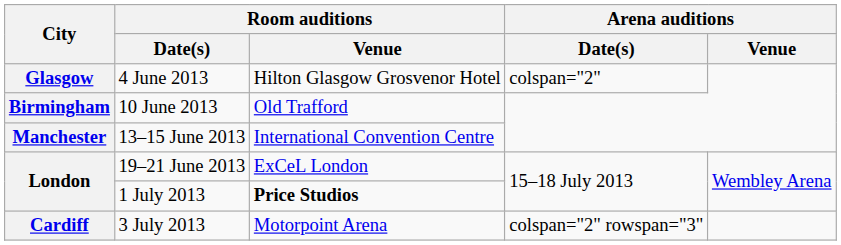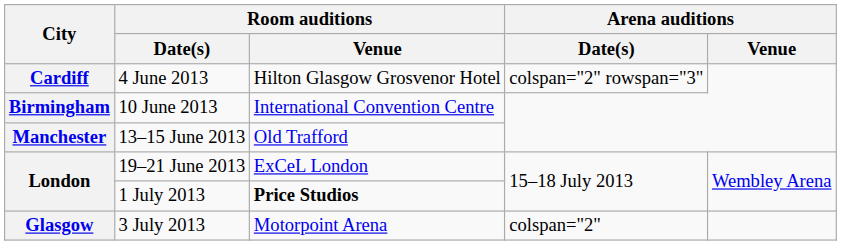4 June 2013 | City: Glasgow -> Cardiff
4 June 2013 | Arena auditions / Date(s): colspan="2" -> colspan="2" rowspan="3"
10 June 2013 | Room auditions / Venue: Old Trafford -> International Convention Centre
13–15 June 2013 | Room auditions / Venue: International Convention Centre -> Old Trafford
3 July 2013 | City: Cardiff -> Glasgow
3 July 2013 | Arena auditions / Date(s): colspan="2" rowspan="3" -> colspan="2"
